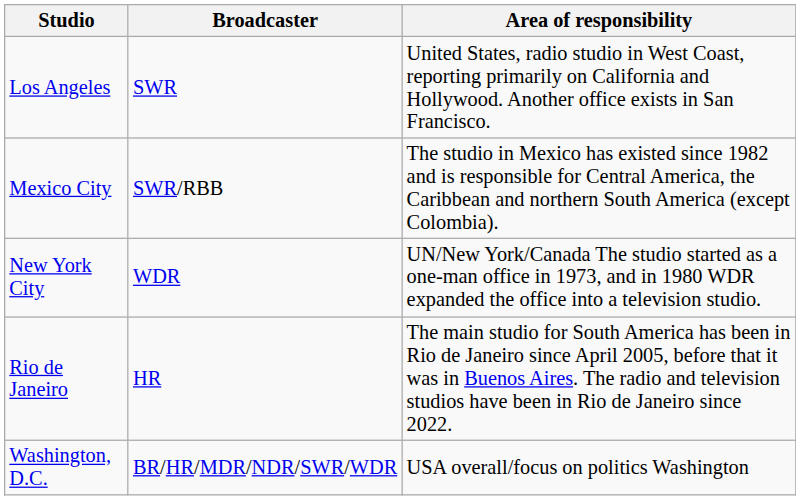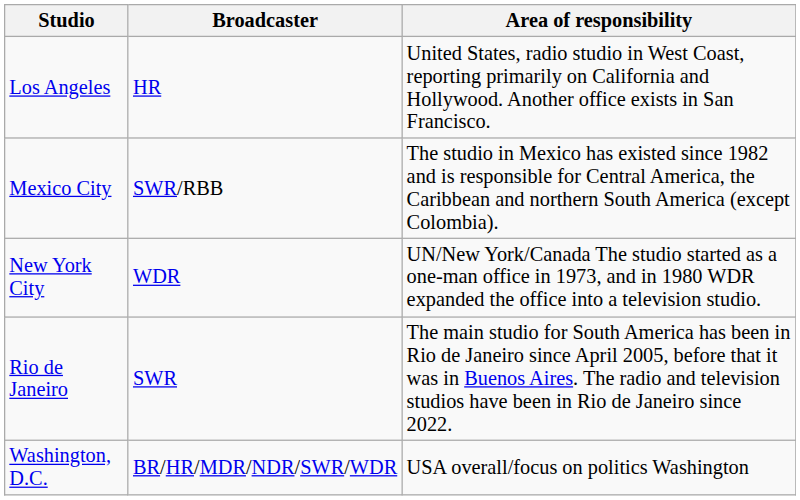Los Angeles | Broadcaster: SWR -> HR
Rio de Janeiro | Broadcaster: HR -> SWR
